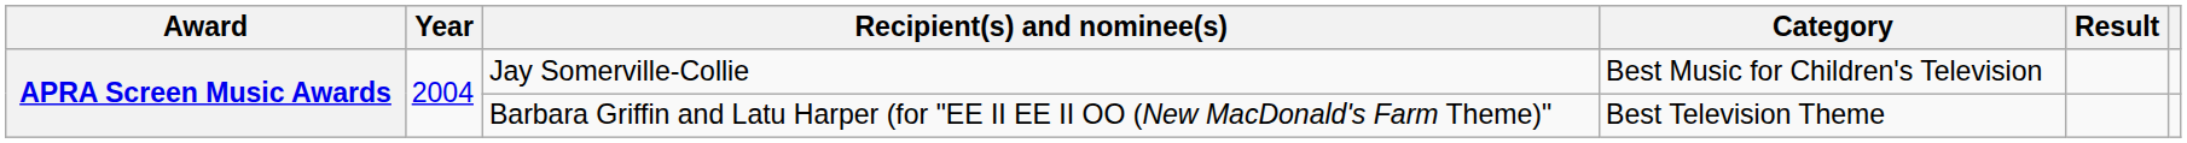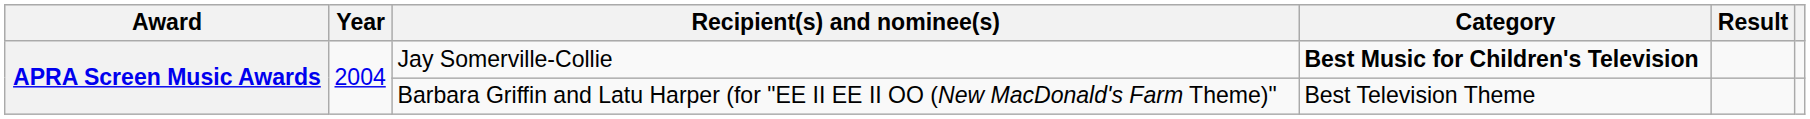Jay Somerville-Collie | Category: normal -> bold
